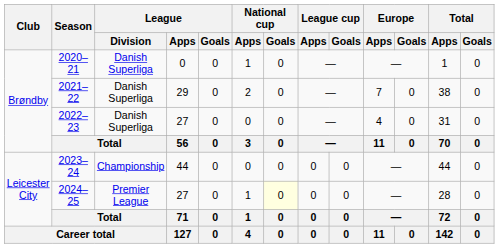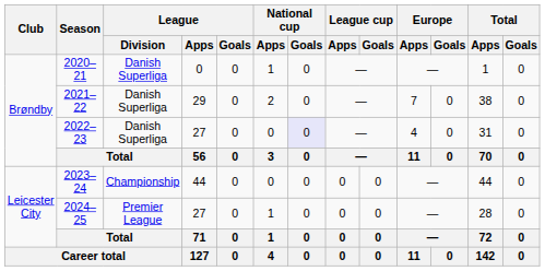2022–23 | National cup / Goals: no background -> lavender background
2024–25 | National cup / Goals: lightyellow background -> no background
